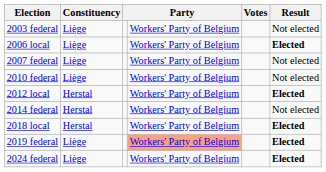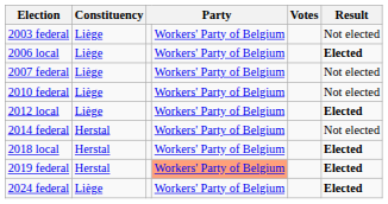2012 local | Constituency: Herstal -> Liège
2019 federal | Constituency: Liège -> Herstal
